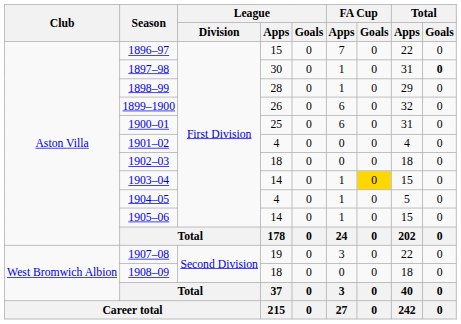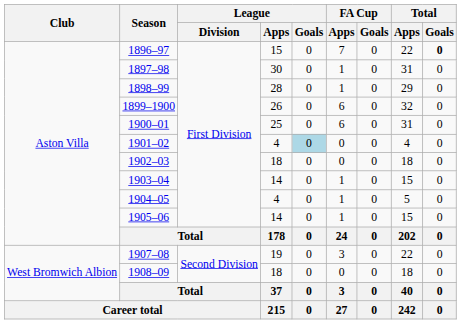1896–97 | Total / Goals: normal -> bold
1897–98 | Total / Goals: bold -> normal
1901–02 | League / Goals: no background -> lightblue background
1903–04 | FA Cup / Goals: gold background -> no background
